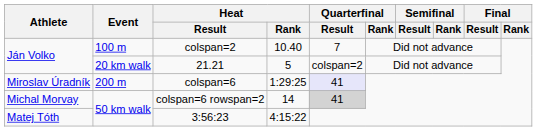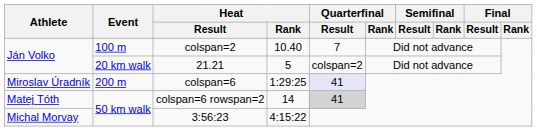colspan=6 rowspan=2 | Athlete: Michal Morvay -> Matej Tóth
3:56:23 | Athlete: Matej Tóth -> Michal Morvay
